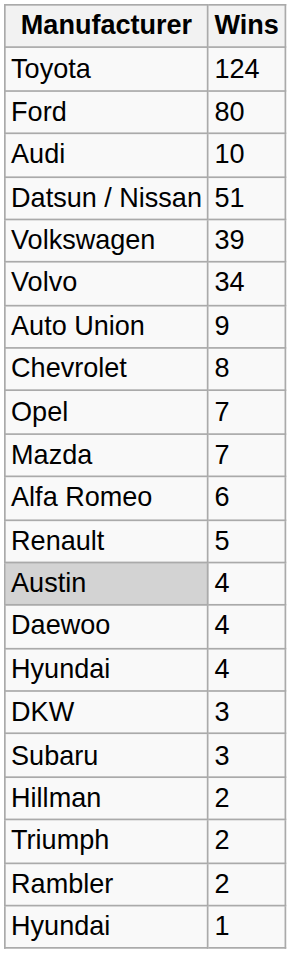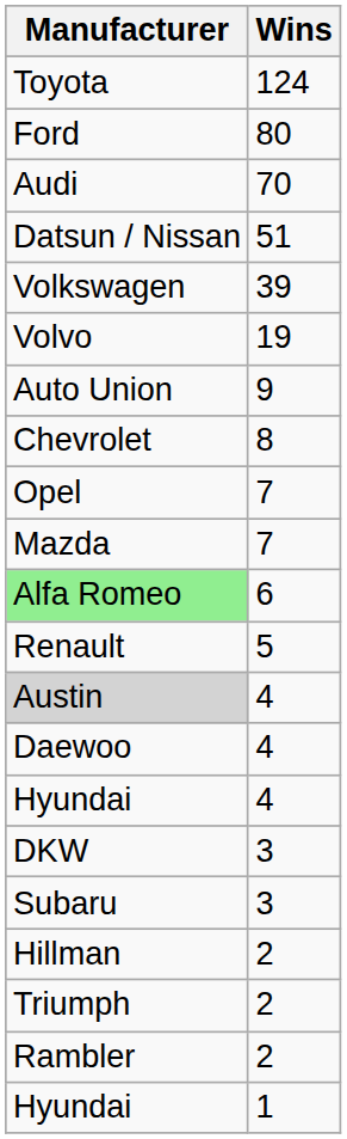row 4 | Wins: 10 -> 70
row 7 | Wins: 34 -> 19
row 12 | Manufacturer: no background -> lightgreen background
